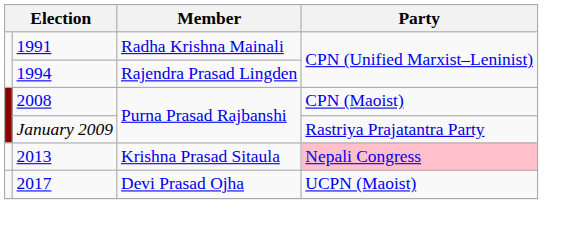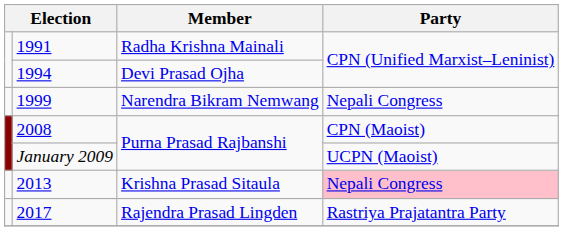1994 | Member: Rajendra Prasad Lingden -> Devi Prasad Ojha
+ row: 1999 | Narendra Bikram Nemwang | Nepali Congress
January 2009 | Party: Rastriya Prajatantra Party -> UCPN (Maoist)
2017 | Member: Devi Prasad Ojha -> Rajendra Prasad Lingden
2017 | Party: UCPN (Maoist) -> Rastriya Prajatantra Party
